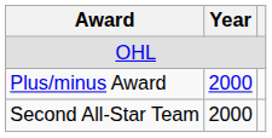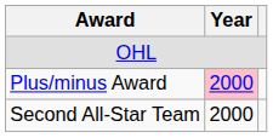Plus/minus Award | Year: no background -> pink background
